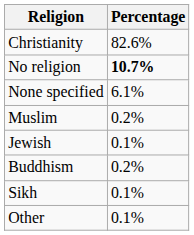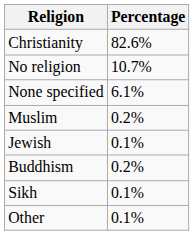No religion | Percentage: bold -> normal
